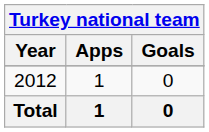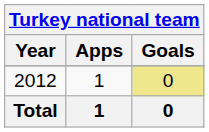2012 | Goals: no background -> khaki background
